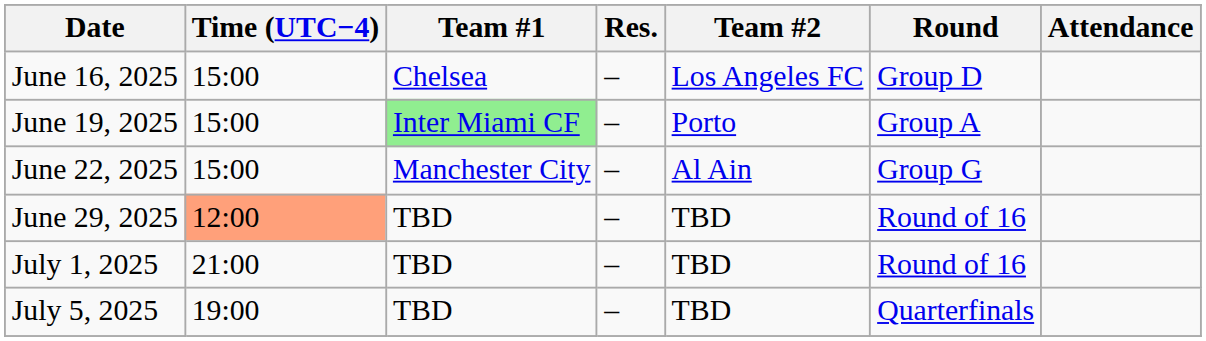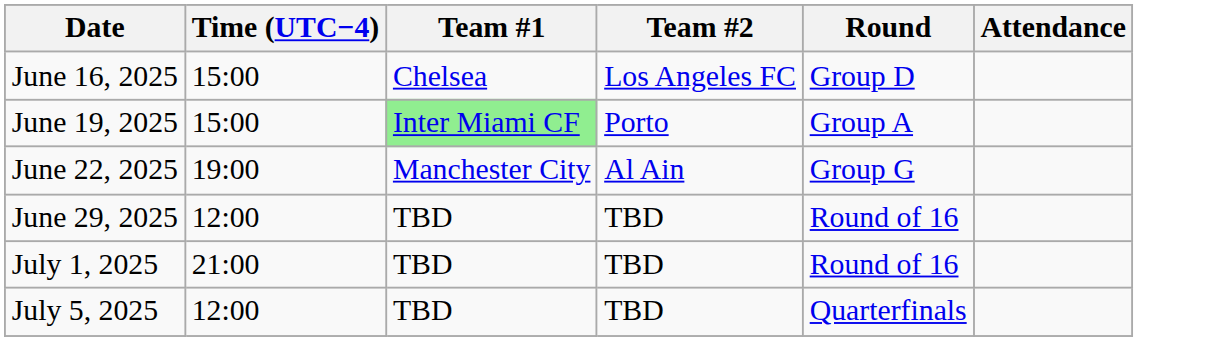- column: Res. | – | – | – | – | – | –
June 22, 2025 | Time (UTC−4): 15:00 -> 19:00
June 29, 2025 | Time (UTC−4): lightsalmon background -> no background
July 5, 2025 | Time (UTC−4): 19:00 -> 12:00
